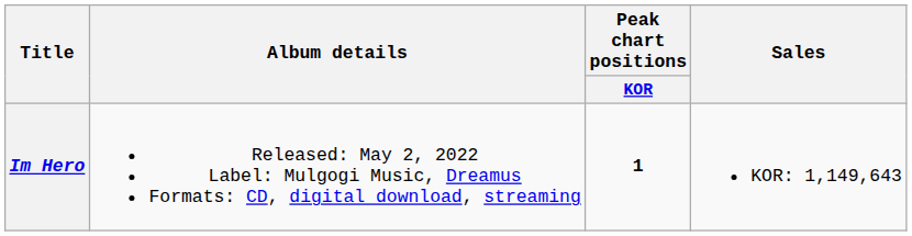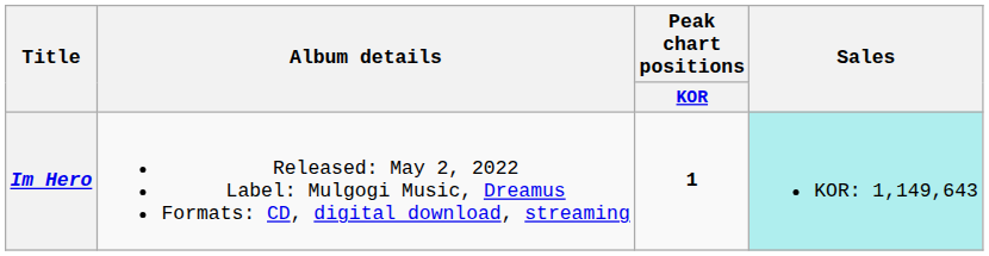Im Hero | Sales: no background -> paleturquoise background
